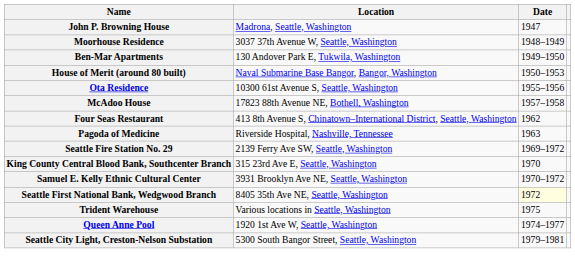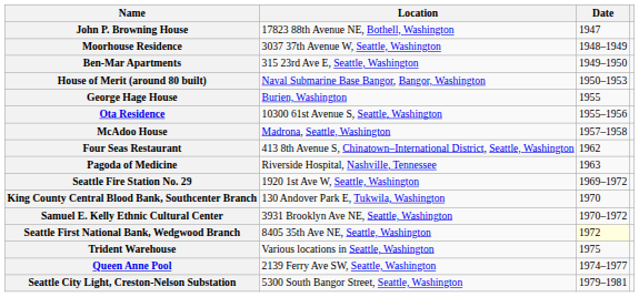John P. Browning House | Location: Madrona, Seattle, Washington -> 17823 88th Avenue NE, Bothell, Washington
Ben-Mar Apartments | Location: 130 Andover Park E, Tukwila, Washington -> 315 23rd Ave E, Seattle, Washington
+ row: George Hage House | Burien, Washington | 1955
McAdoo House | Location: 17823 88th Avenue NE, Bothell, Washington -> Madrona, Seattle, Washington
Seattle Fire Station No. 29 | Location: 2139 Ferry Ave SW, Seattle, Washington -> 1920 1st Ave W, Seattle, Washington
King County Central Blood Bank, Southcenter Branch | Location: 315 23rd Ave E, Seattle, Washington -> 130 Andover Park E, Tukwila, Washington
Queen Anne Pool | Location: 1920 1st Ave W, Seattle, Washington -> 2139 Ferry Ave SW, Seattle, Washington
